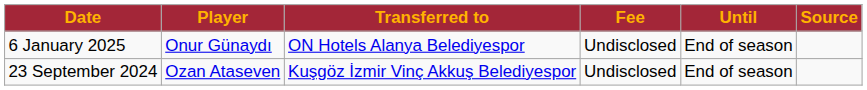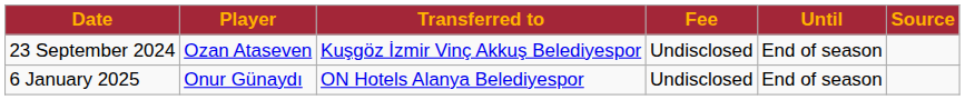rows swapped: 23 September 2024 <-> 6 January 2025
